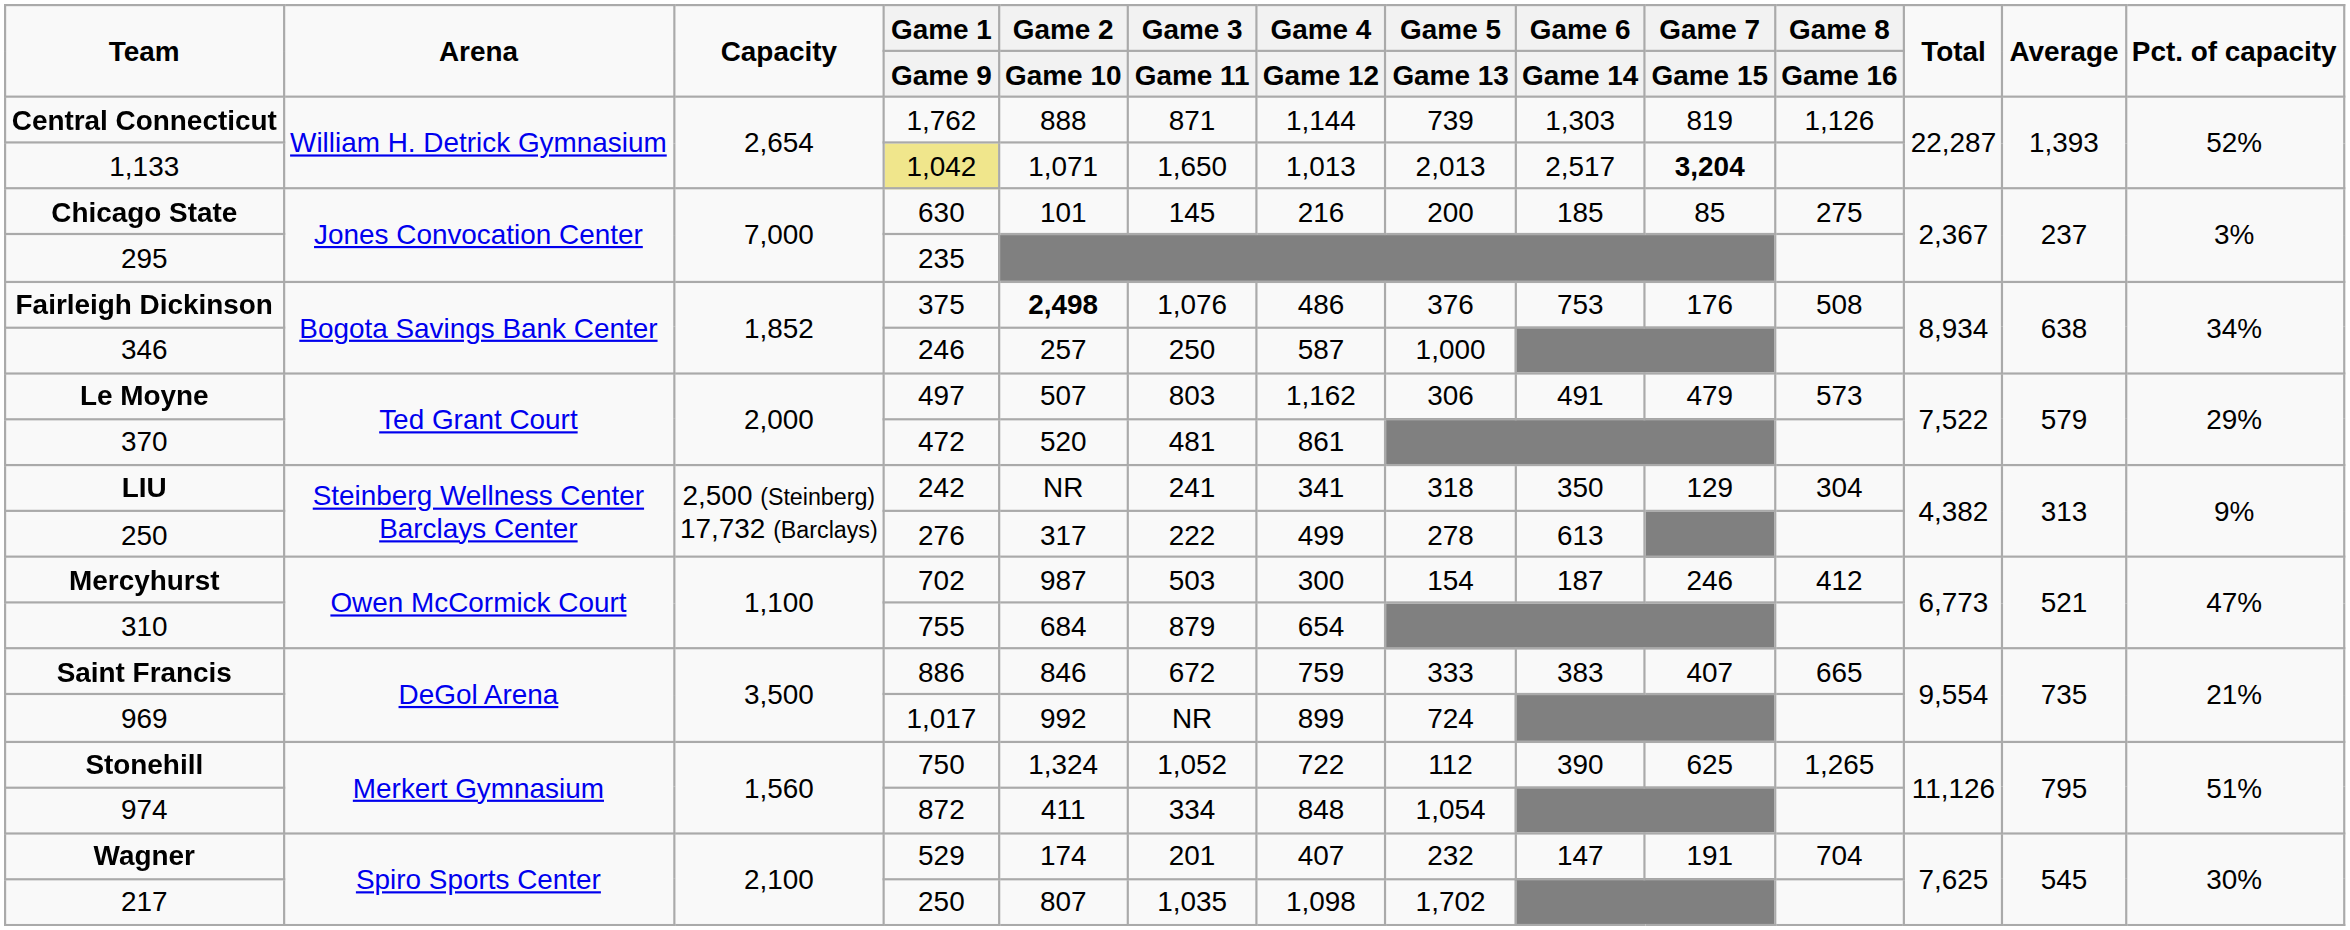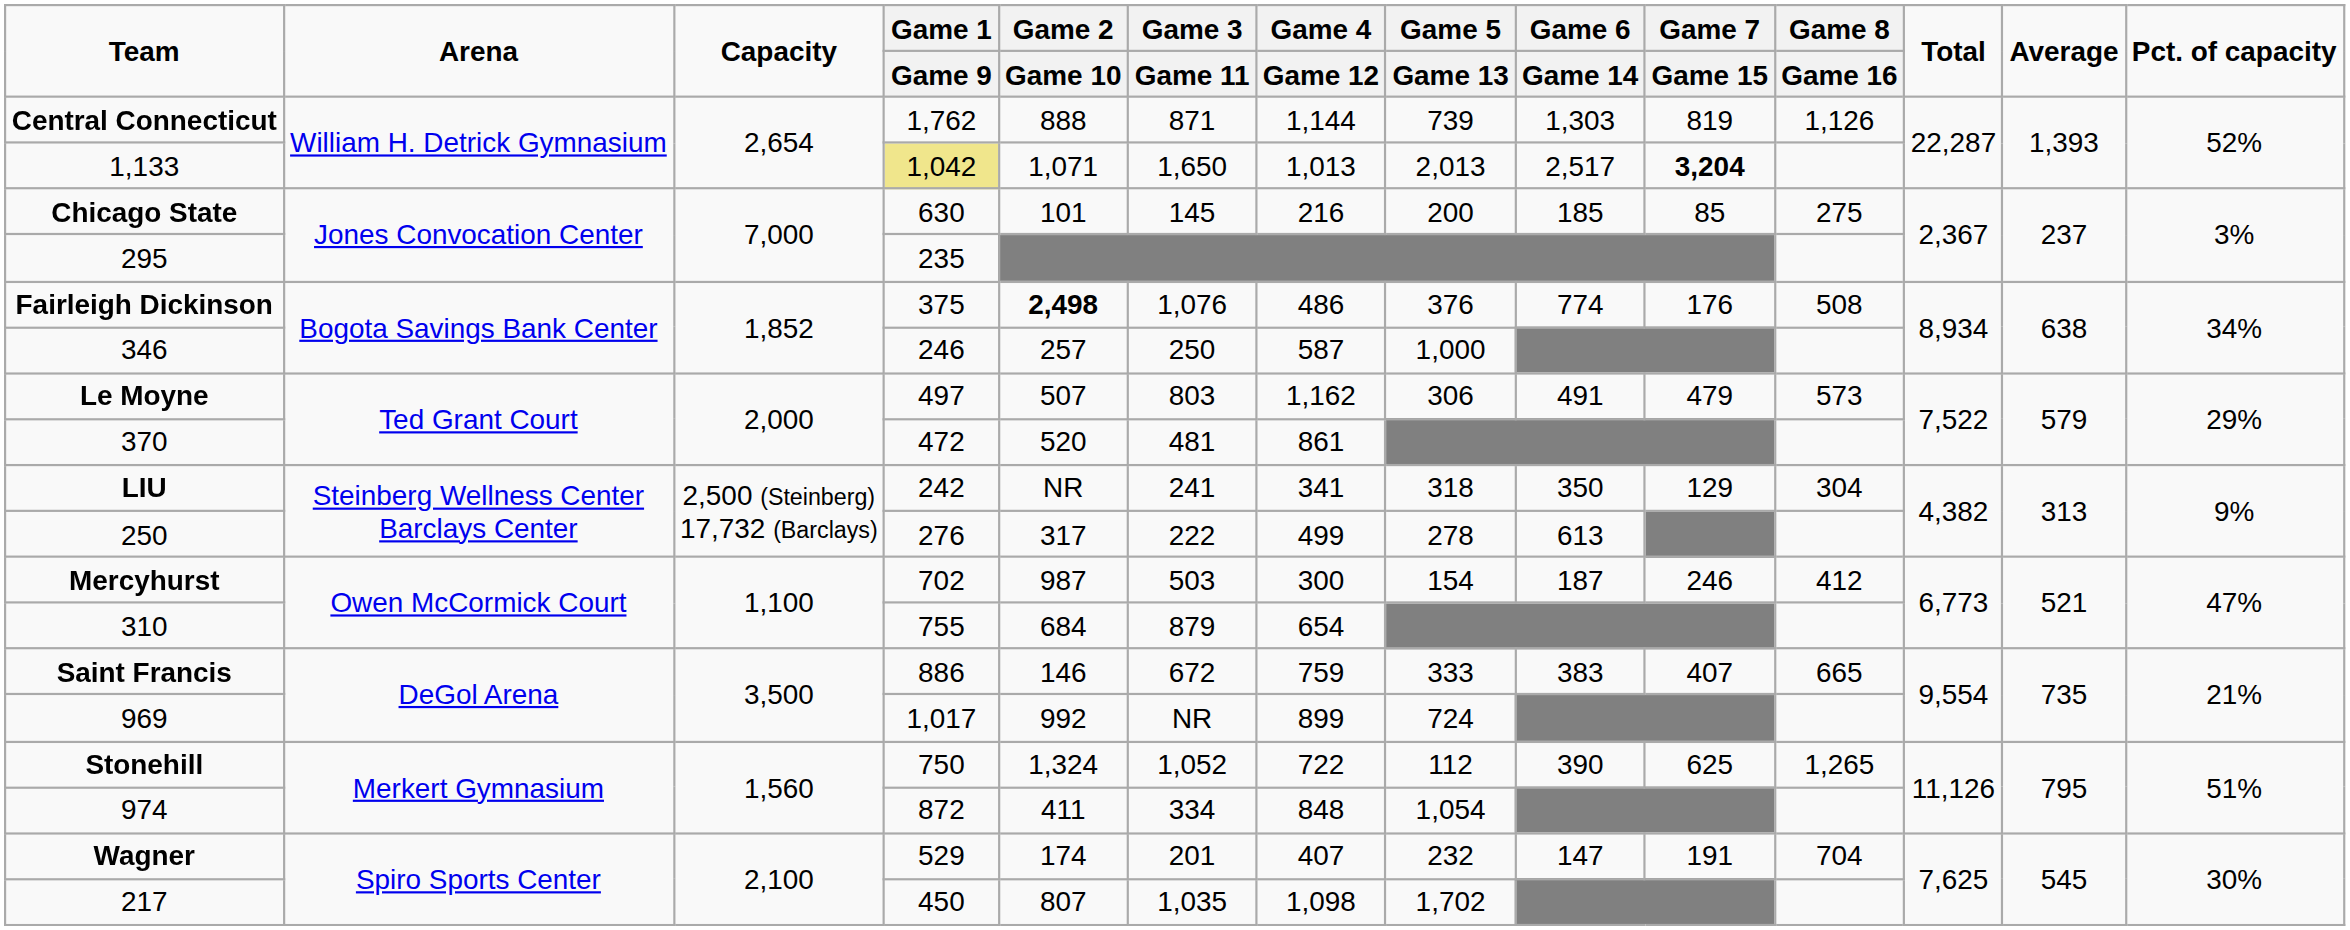Fairleigh Dickinson | Game 6 / Game 14: 753 -> 774
Saint Francis | Game 2 / Game 10: 846 -> 146
217 | Game 1 / Game 9: 250 -> 450
